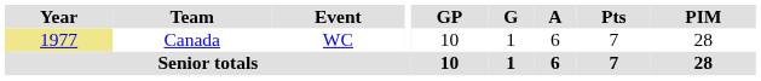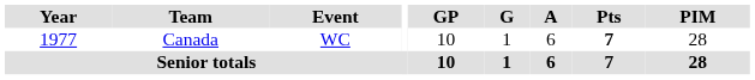Canada | Year: khaki background -> no background
Canada | Pts: normal -> bold
